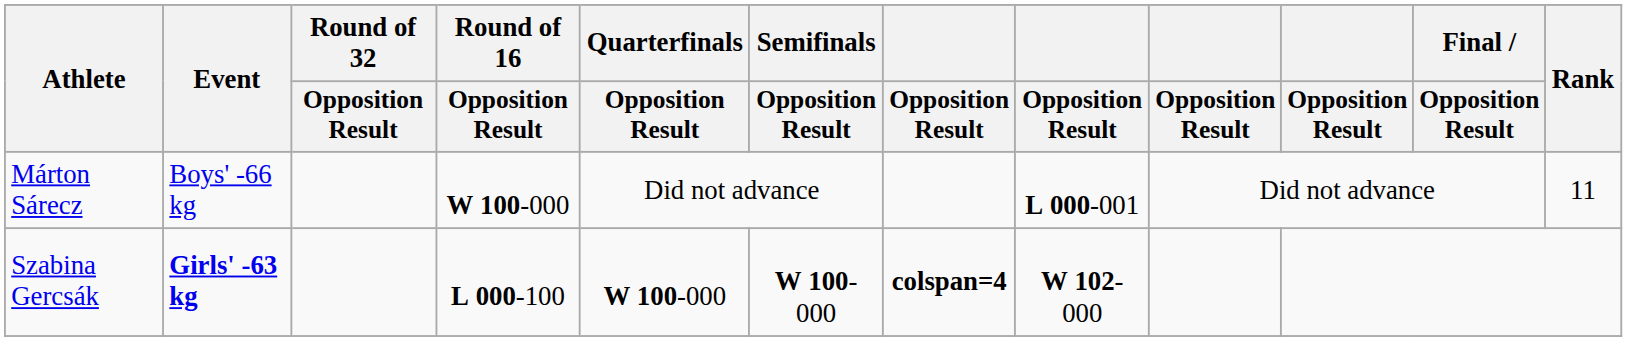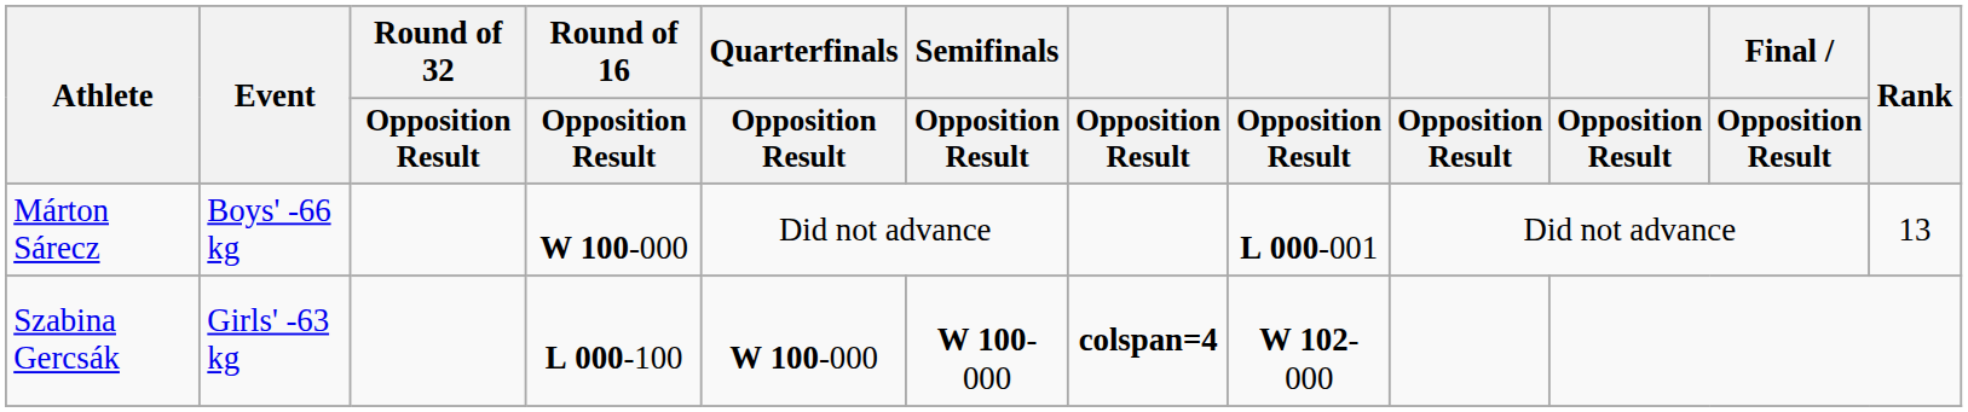Márton Sárecz | Rank: 11 -> 13
Szabina Gercsák | Event: bold -> normal
